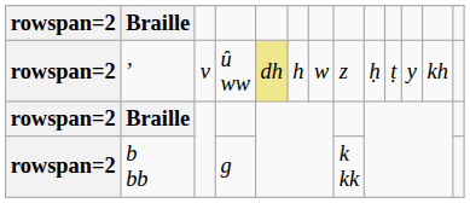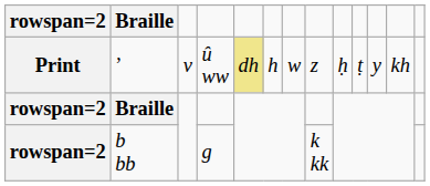’ | rowspan=2: rowspan=2 -> Print
